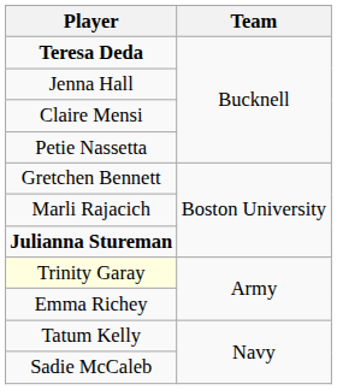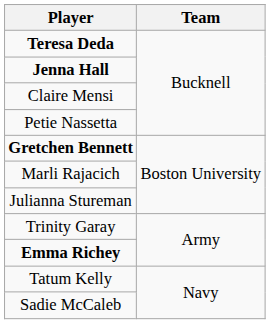Jenna Hall | Player: normal -> bold
Gretchen Bennett | Player: normal -> bold
Julianna Stureman | Player: bold -> normal
Trinity Garay | Player: lightyellow background -> no background
Emma Richey | Player: normal -> bold
